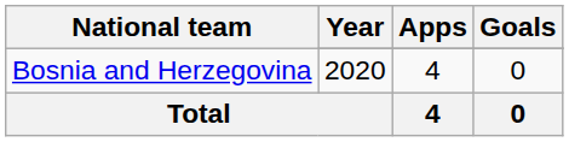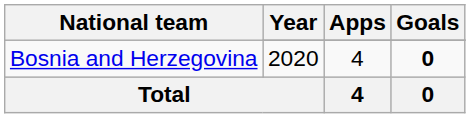2020 | Goals: normal -> bold
